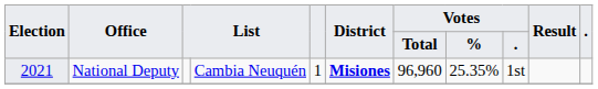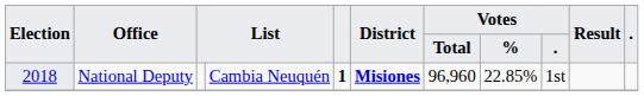National Deputy | Election: 2021 -> 2018
National Deputy | column 5: normal -> bold
National Deputy | Votes / %: 25.35% -> 22.85%
